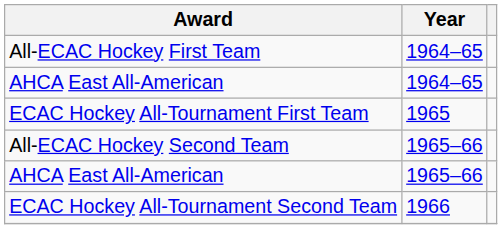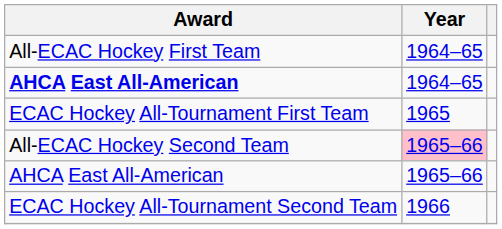row 3 | Award: normal -> bold
row 5 | Year: no background -> pink background
